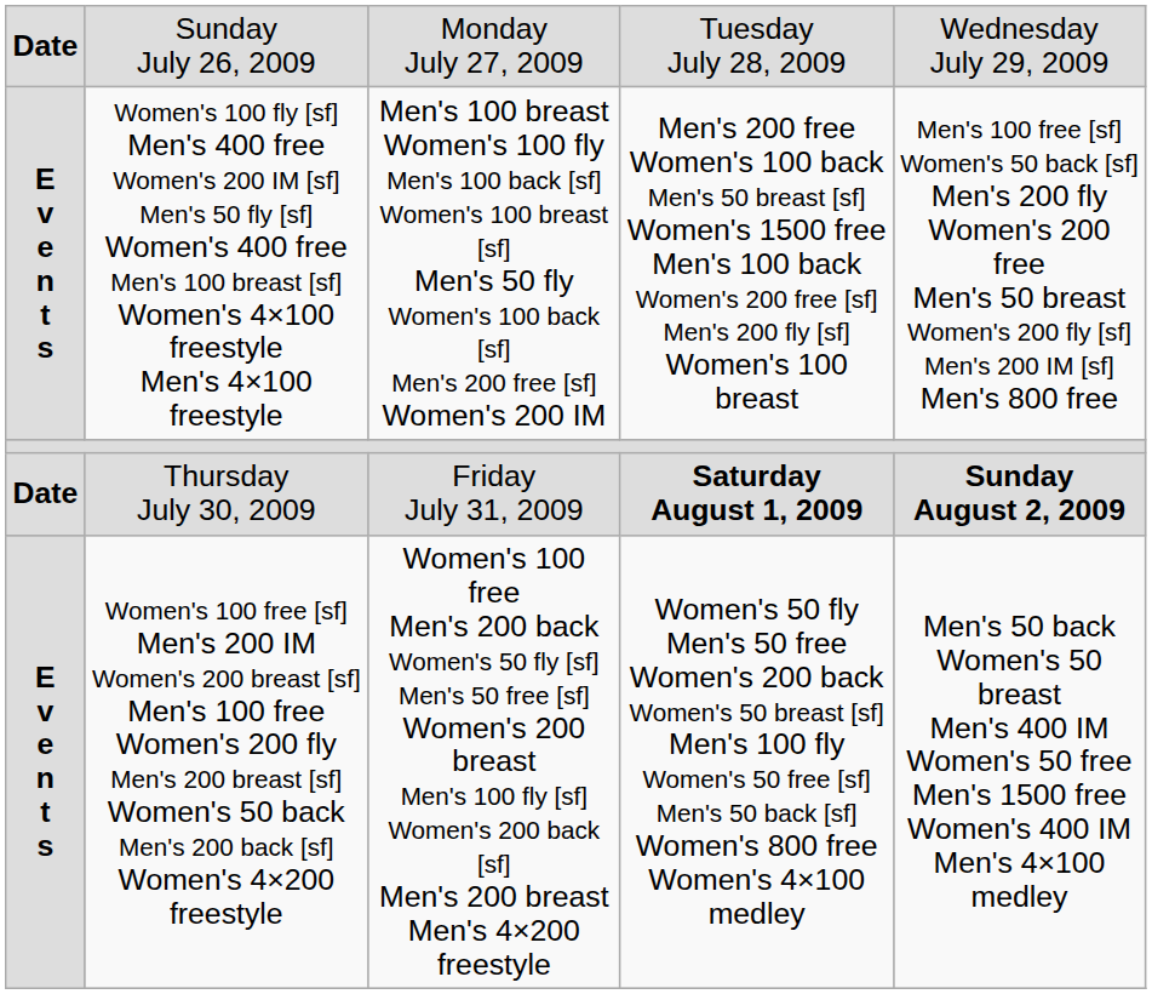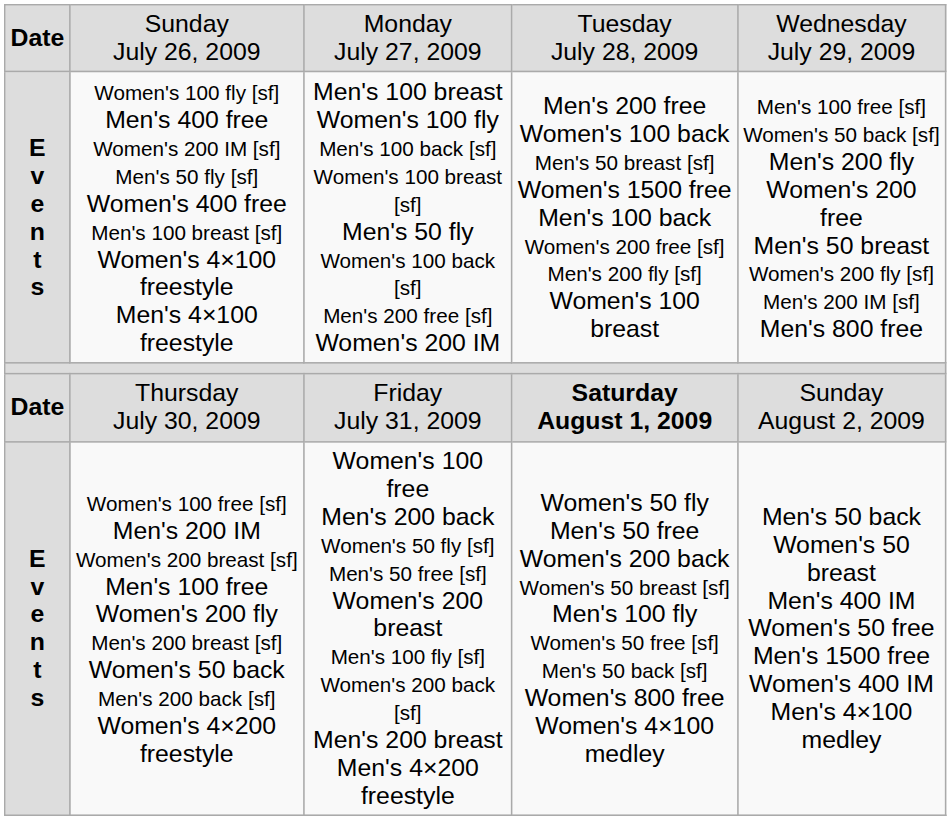Thursday July 30, 2009 | column 5: bold -> normal
